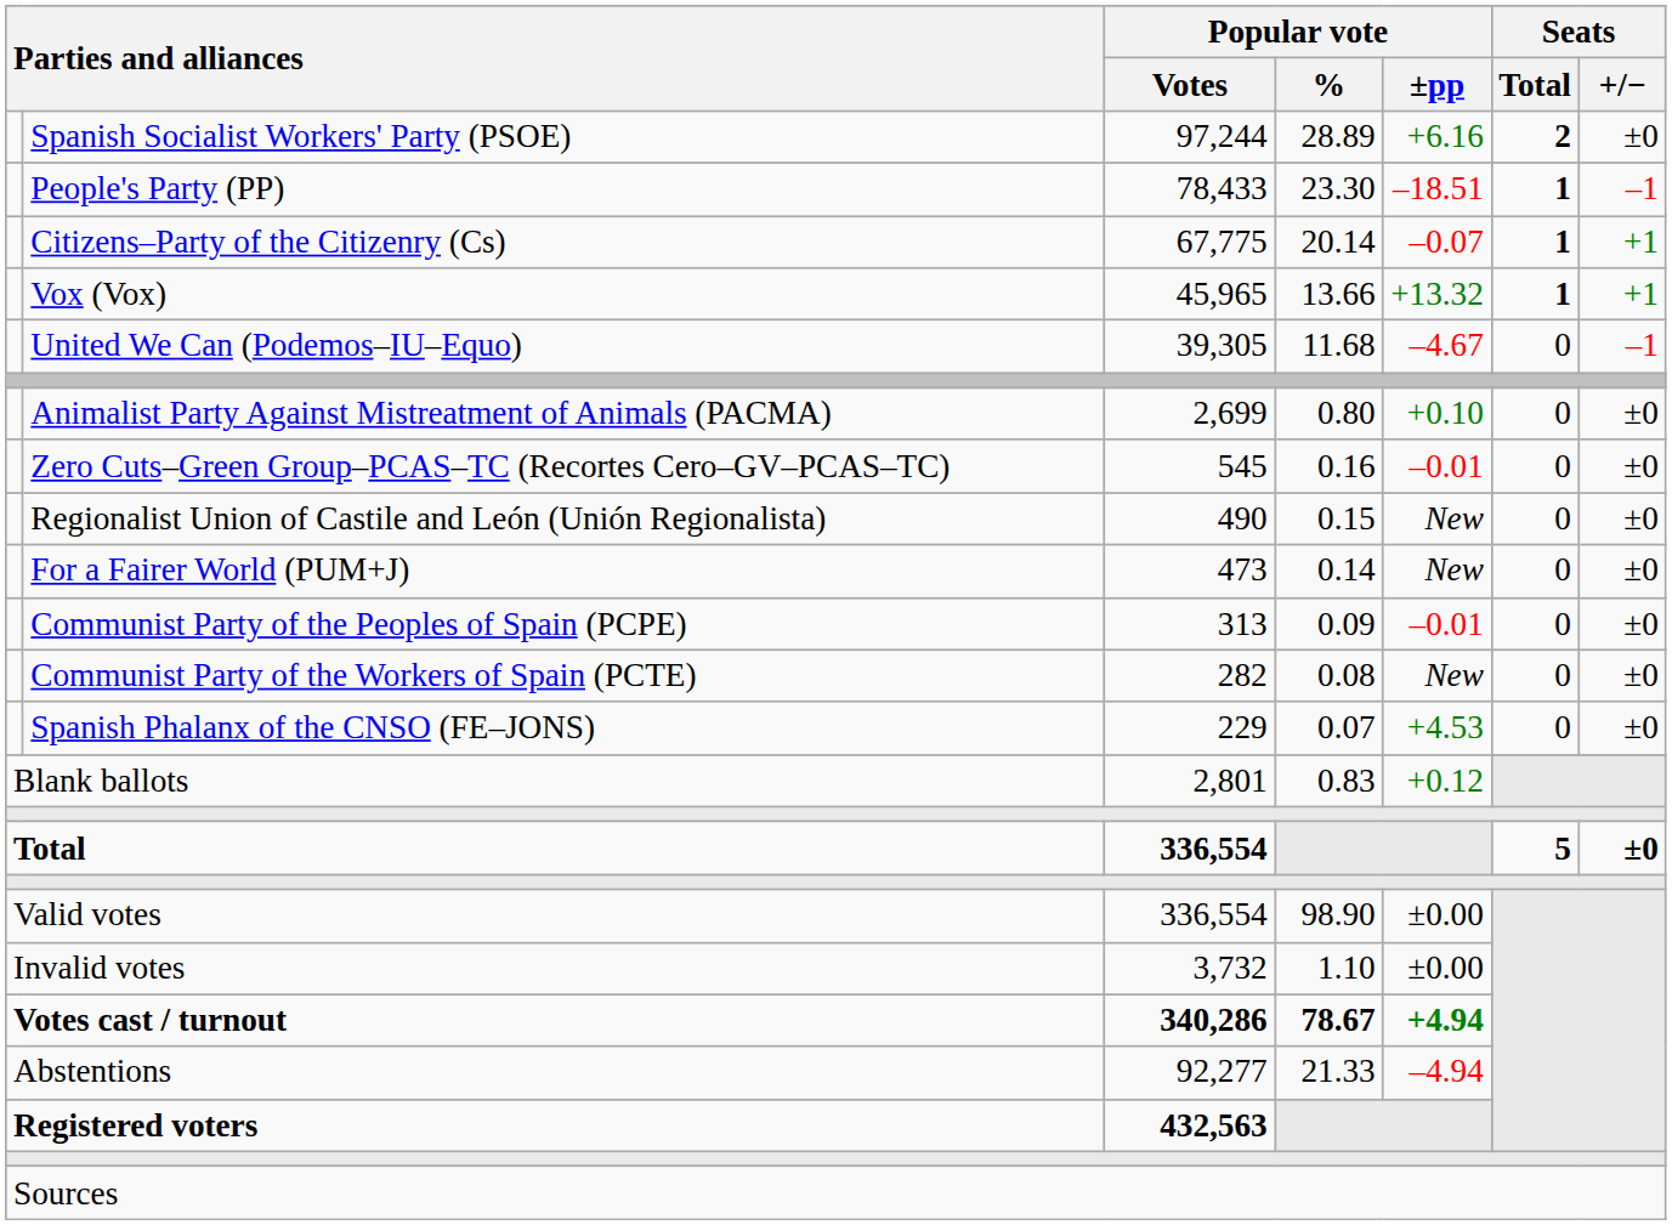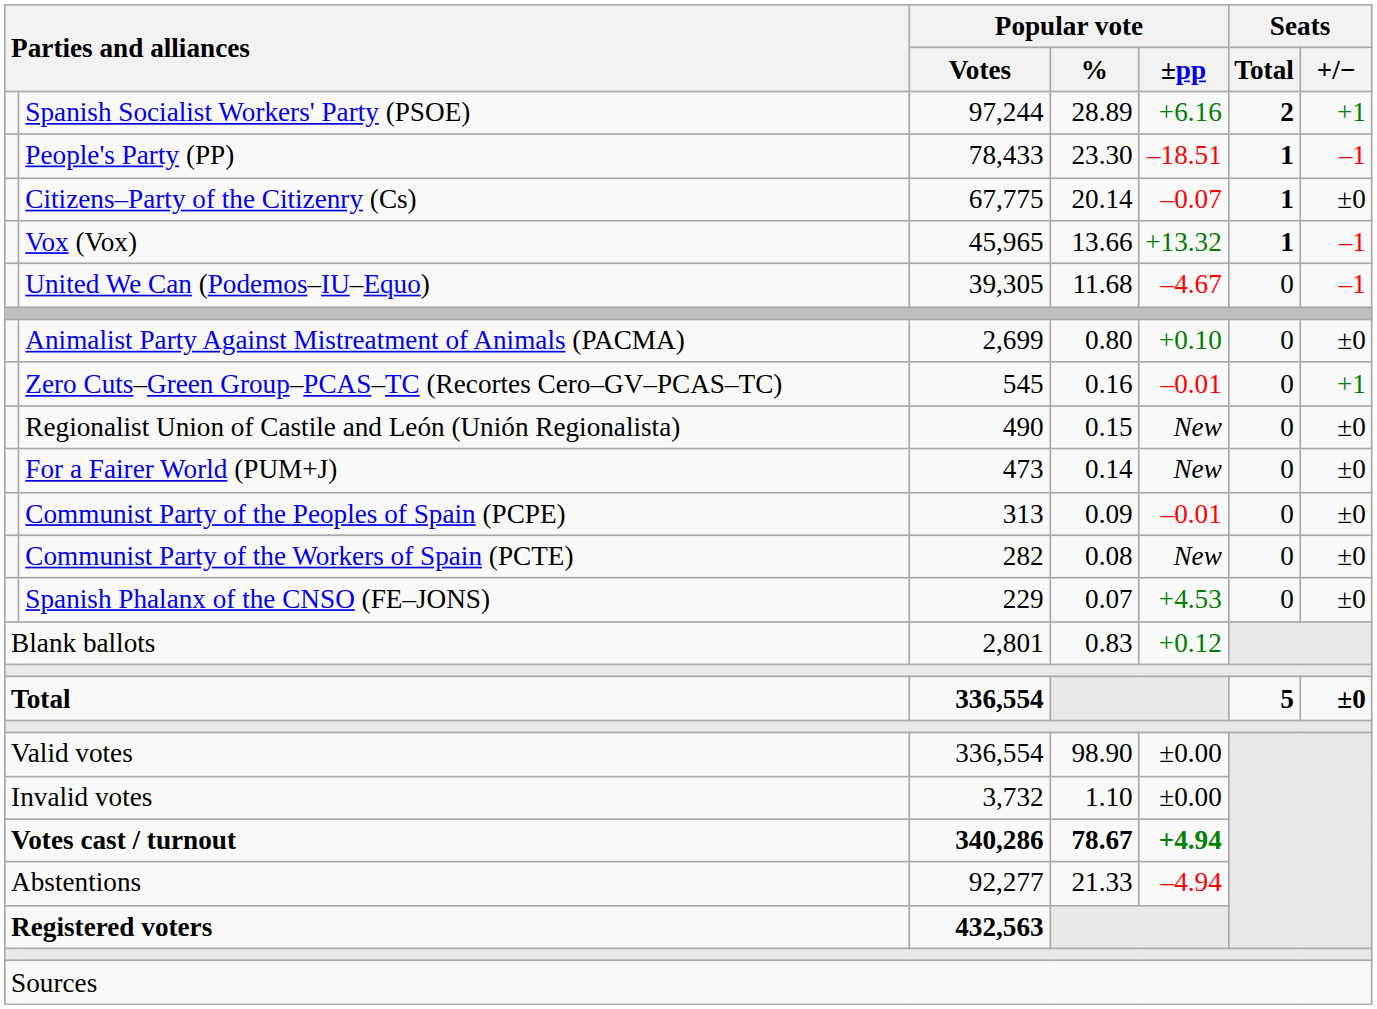Spanish Socialist Workers' Party (PSOE) | Seats / +/−: ±0 -> +1
Citizens–Party of the Citizenry (Cs) | Seats / +/−: +1 -> ±0
Vox (Vox) | Seats / +/−: +1 -> –1
Zero Cuts–Green Group–PCAS–TC (Recortes Cero–GV–PCAS–TC) | Seats / +/−: ±0 -> +1
